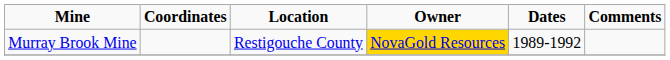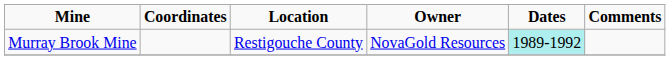Murray Brook Mine | Owner: gold background -> no background
Murray Brook Mine | Dates: no background -> paleturquoise background
